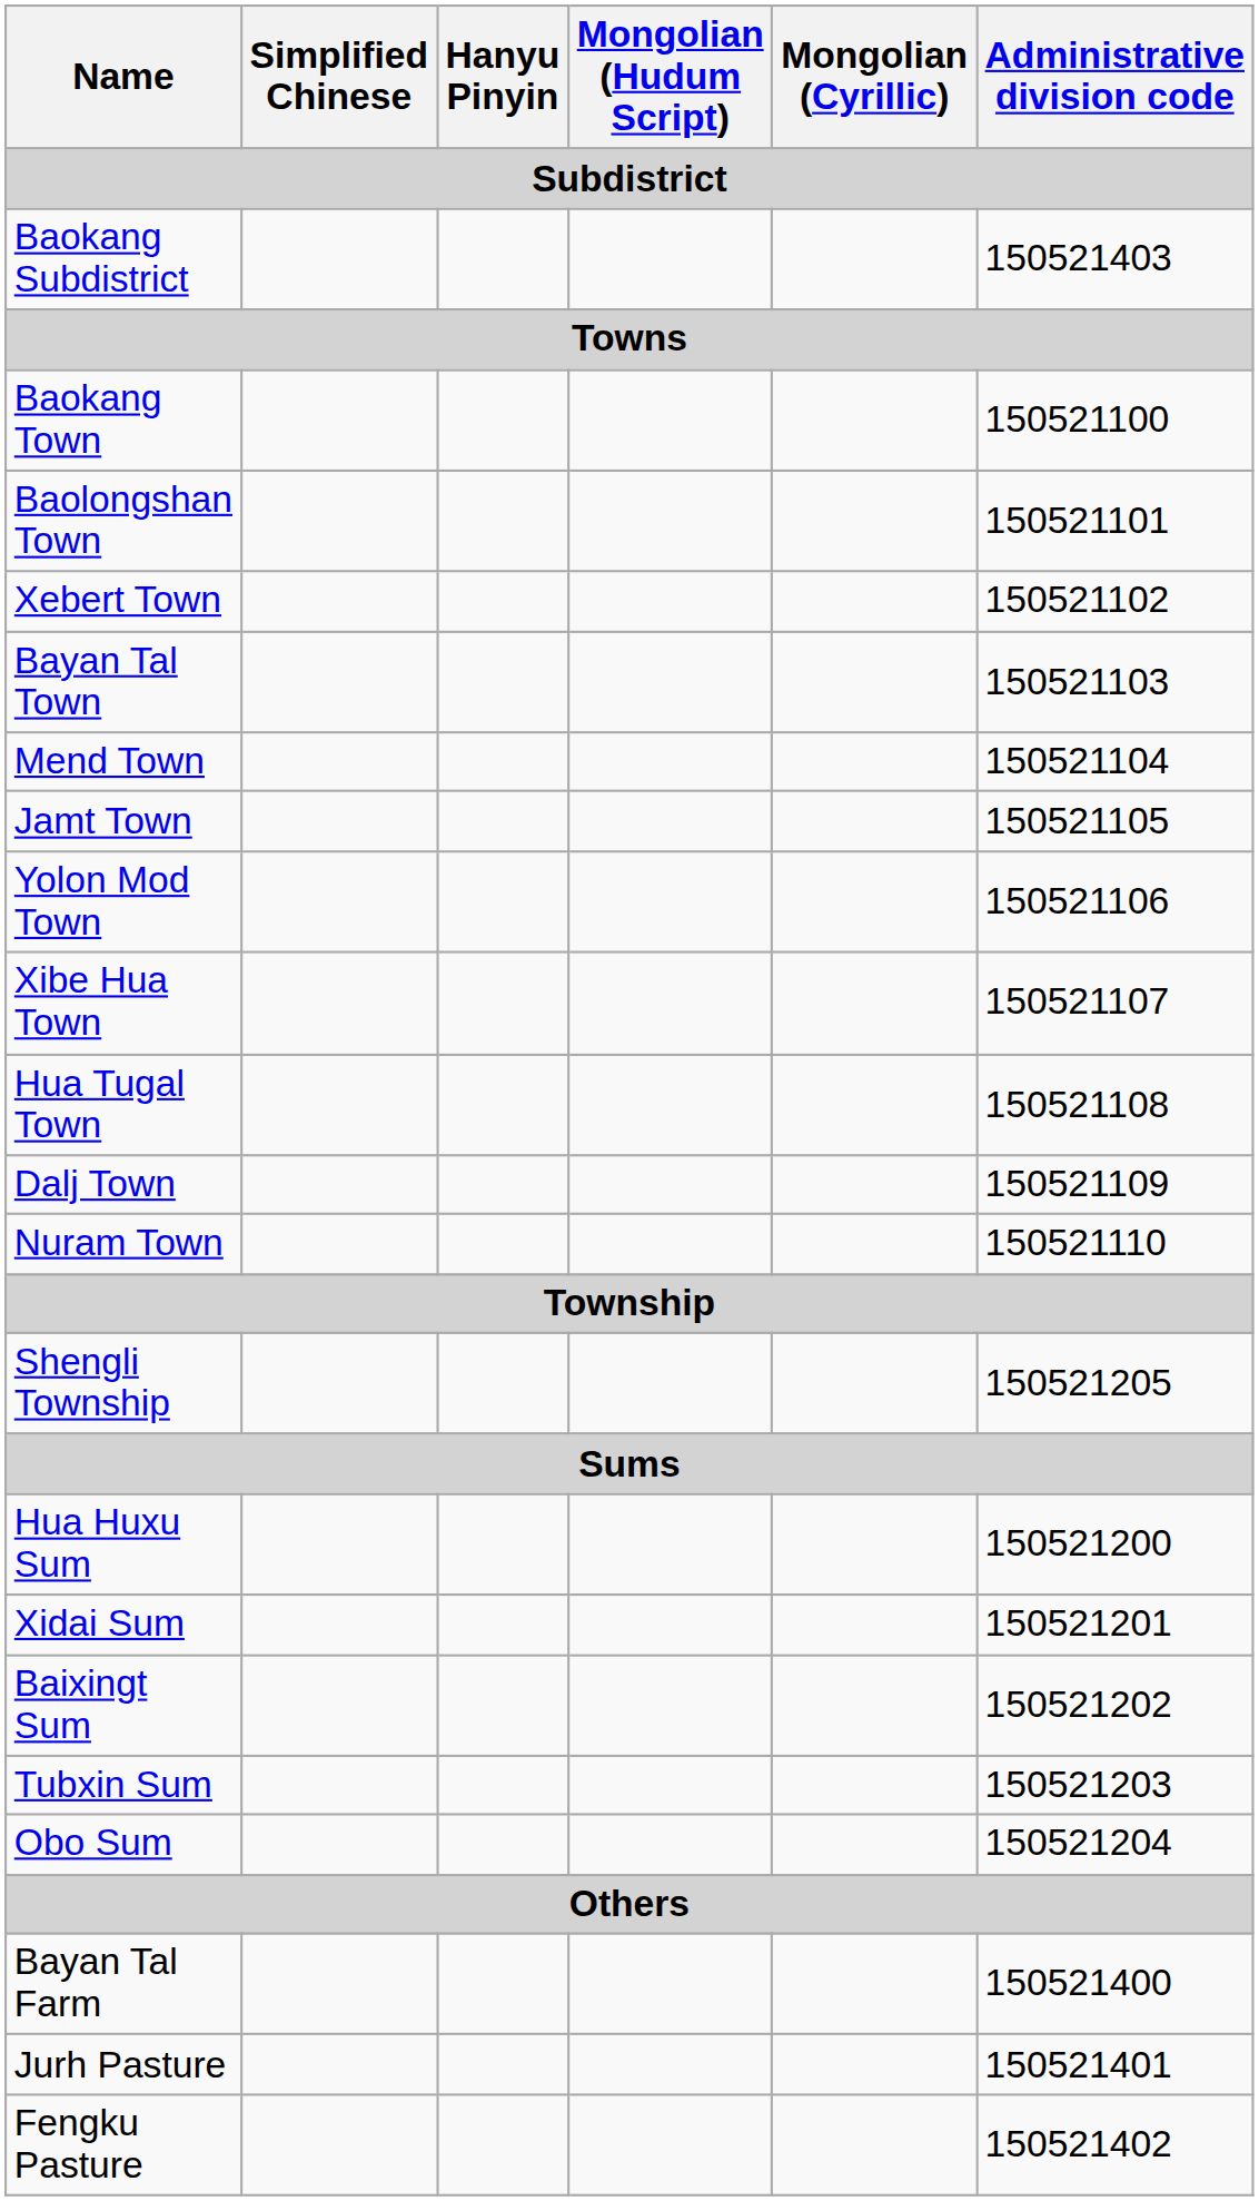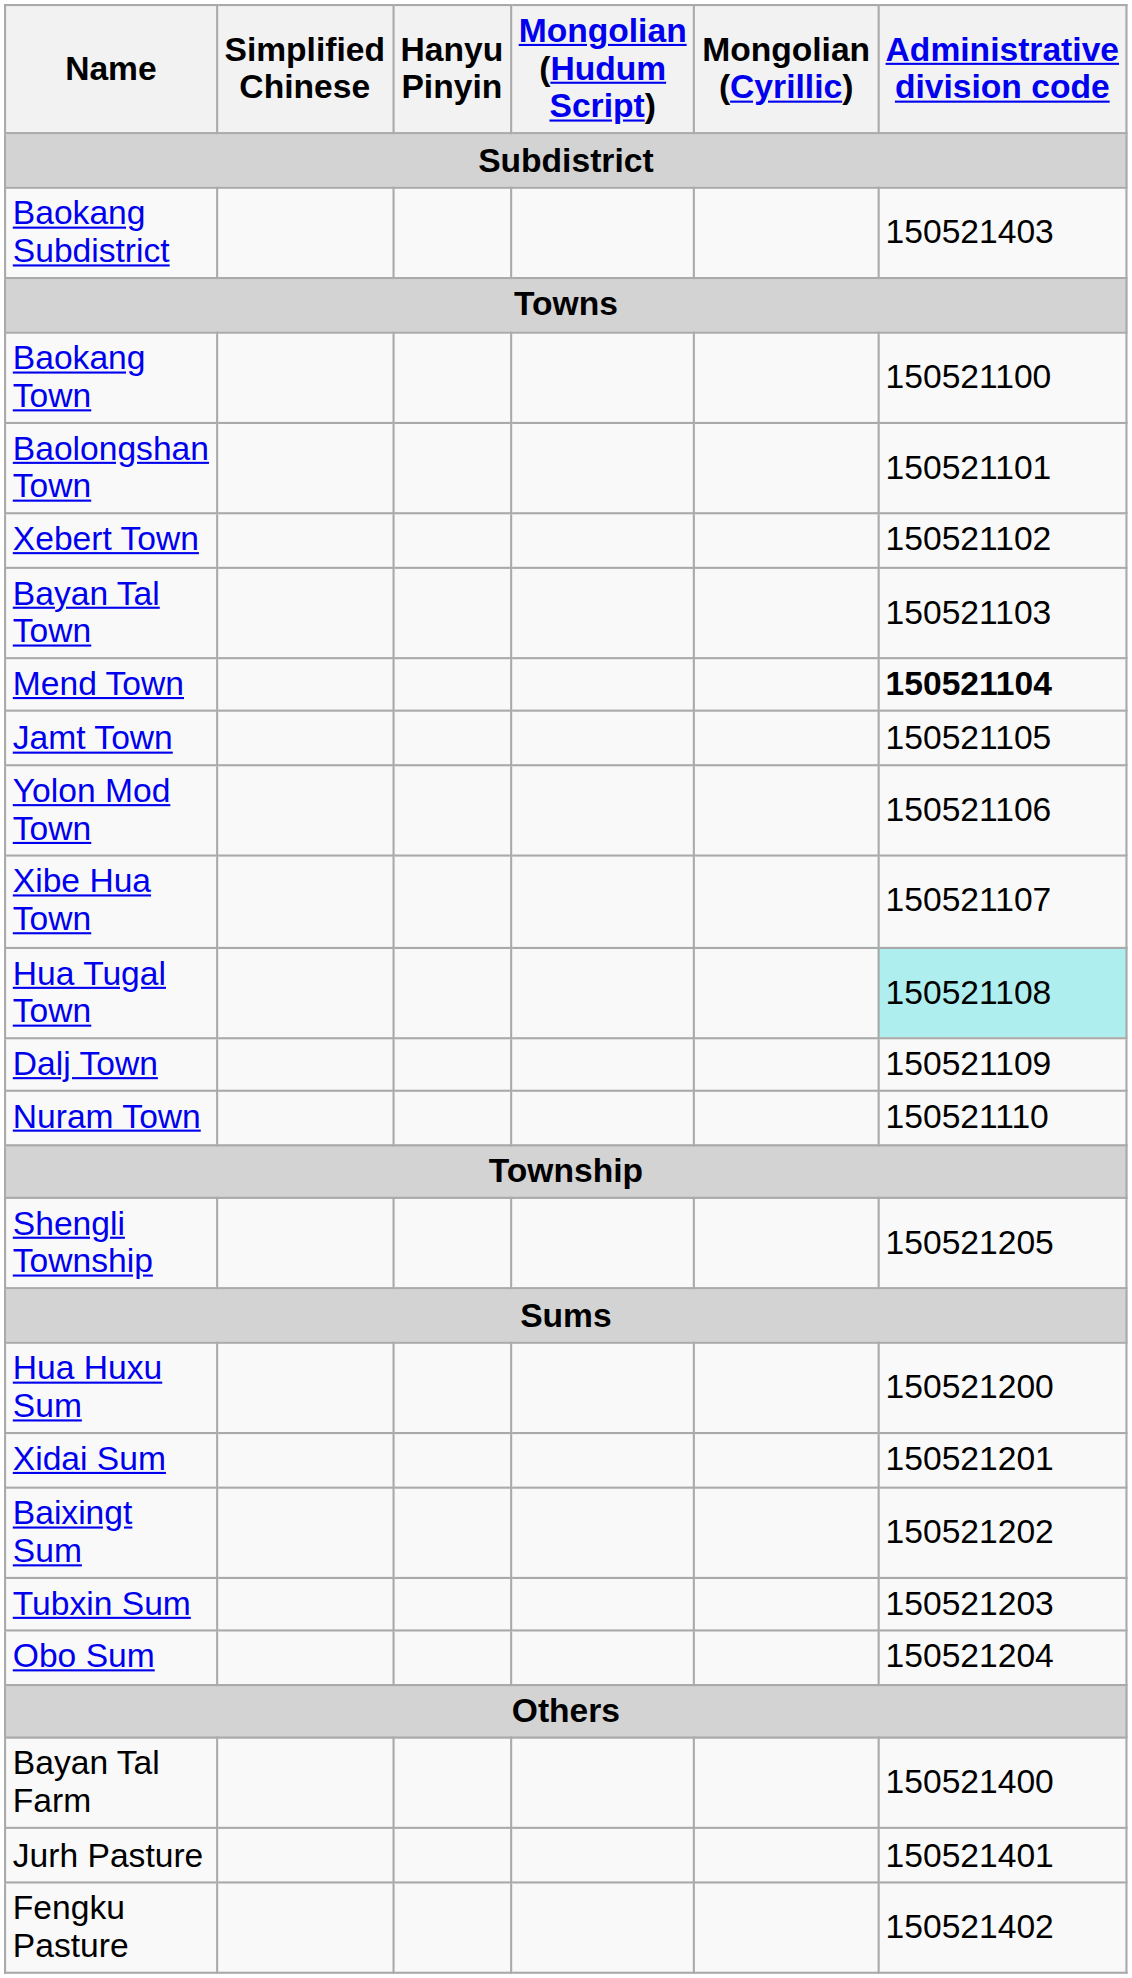Mend Town | Administrative division code: normal -> bold
Hua Tugal Town | Administrative division code: no background -> paleturquoise background
